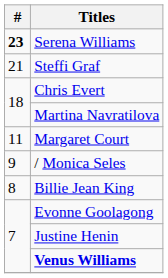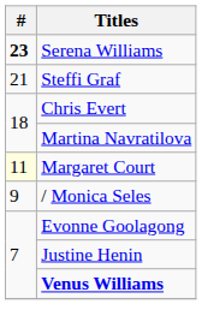Margaret Court | #: no background -> lightyellow background
- row: 8 | Billie Jean King
